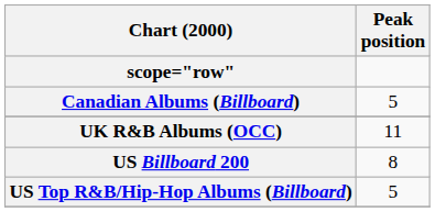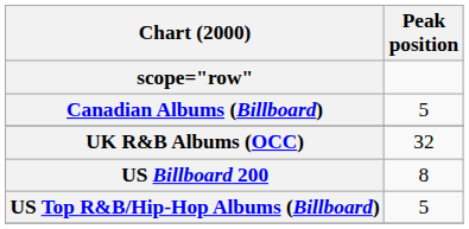UK R&B Albums (OCC) | Peak position: 11 -> 32
